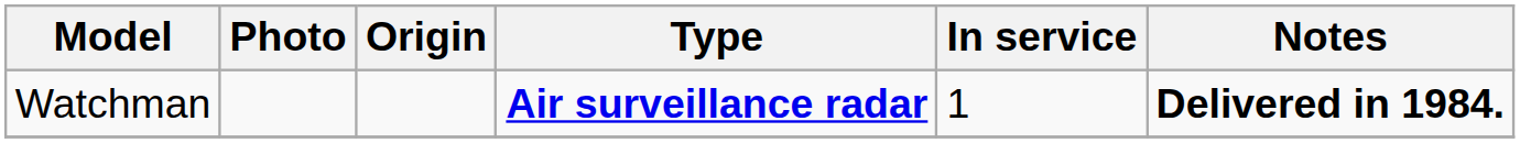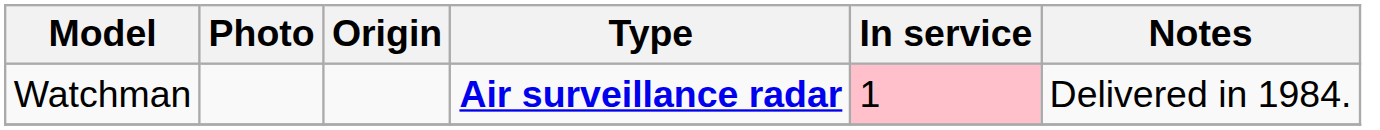Watchman | In service: no background -> pink background
Watchman | Notes: bold -> normal
